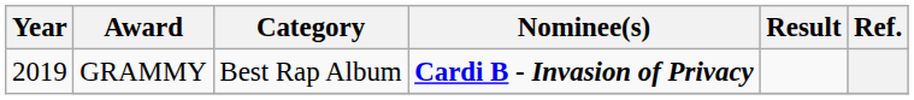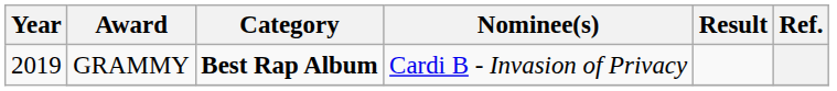GRAMMY | Category: normal -> bold
GRAMMY | Nominee(s): bold -> normal
